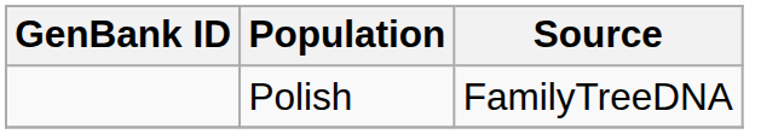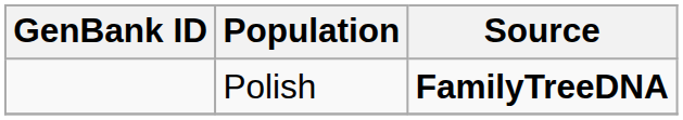Polish | Source: normal -> bold
